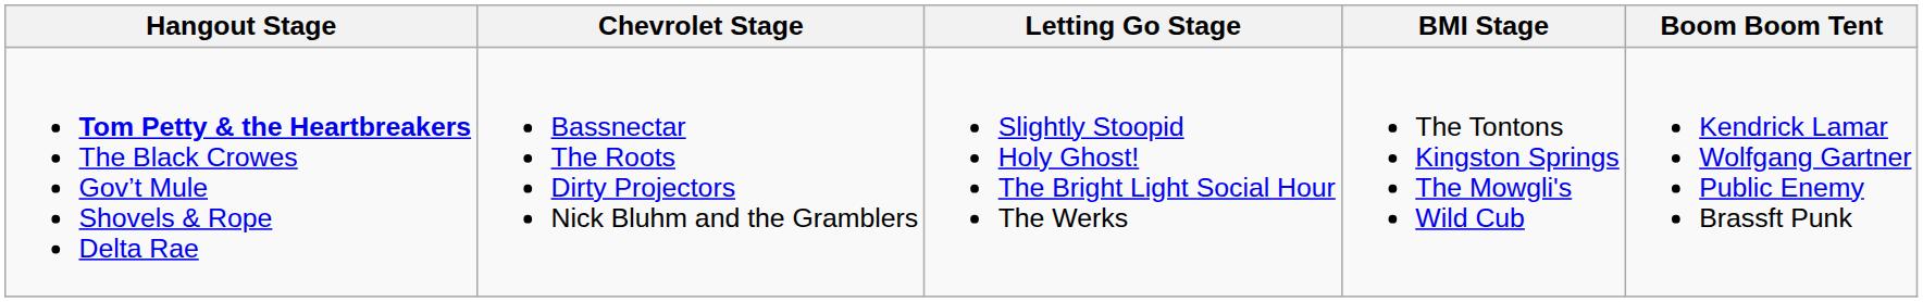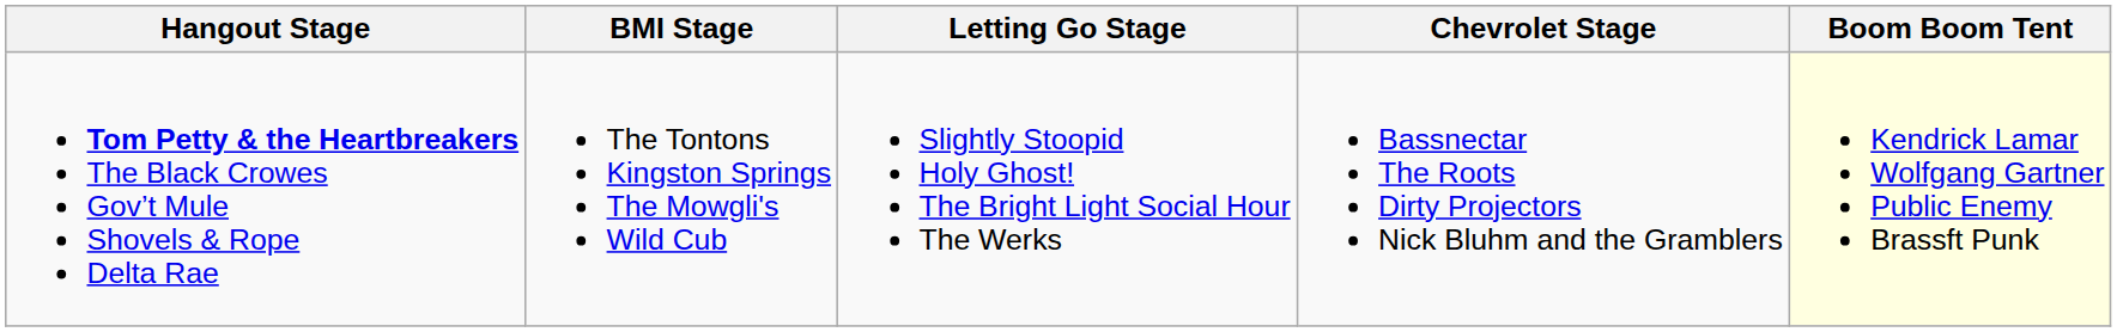columns swapped: Chevrolet Stage <-> BMI Stage
row 2 | Boom Boom Tent: no background -> lightyellow background
